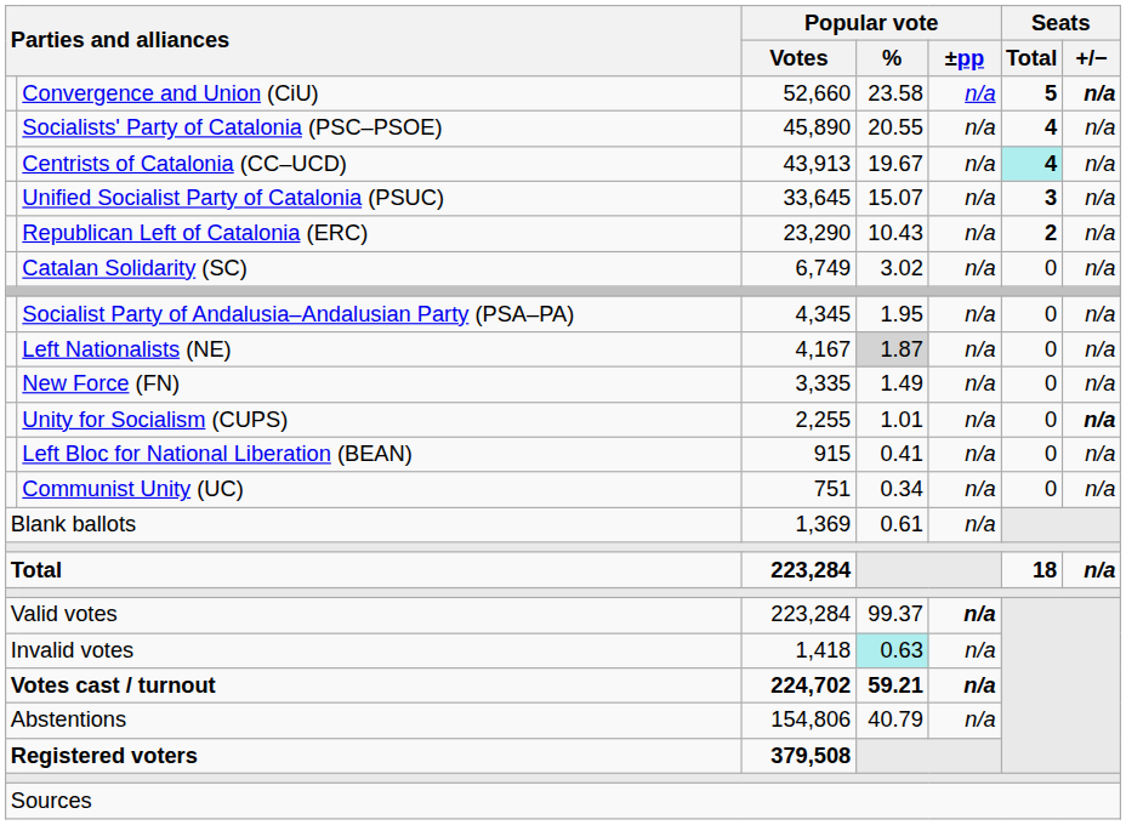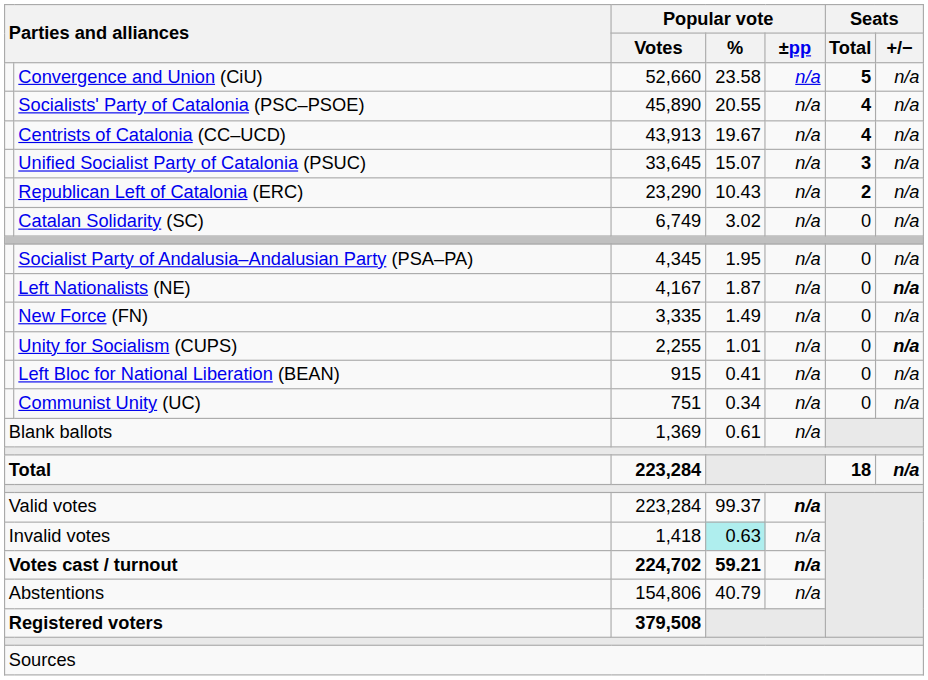Convergence and Union (CiU) | Seats / +/−: bold -> normal
Centrists of Catalonia (CC–UCD) | Seats / Total: paleturquoise background -> no background
Left Nationalists (NE) | Popular vote / %: lightgrey background -> no background
Left Nationalists (NE) | Seats / +/−: normal -> bold
